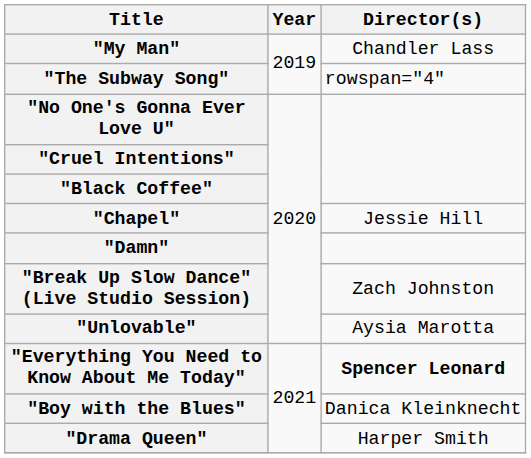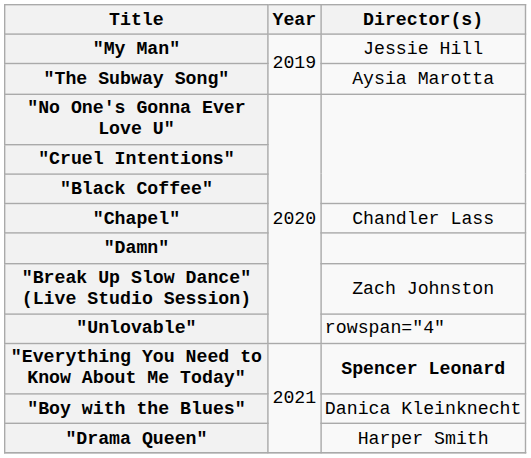"My Man" | Director(s): Chandler Lass -> Jessie Hill
"The Subway Song" | Director(s): rowspan="4" -> Aysia Marotta
"Chapel" | Director(s): Jessie Hill -> Chandler Lass
"Unlovable" | Director(s): Aysia Marotta -> rowspan="4"
